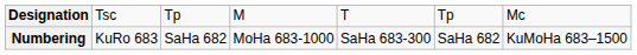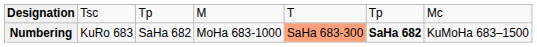Numbering | column 5: no background -> lightsalmon background
Numbering | column 6: normal -> bold
